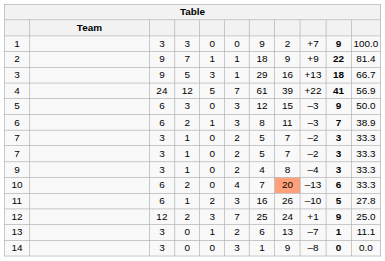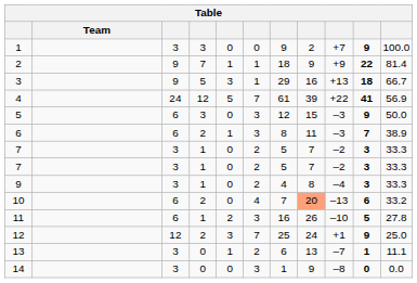10 | column 11: 33.3 -> 33.2
